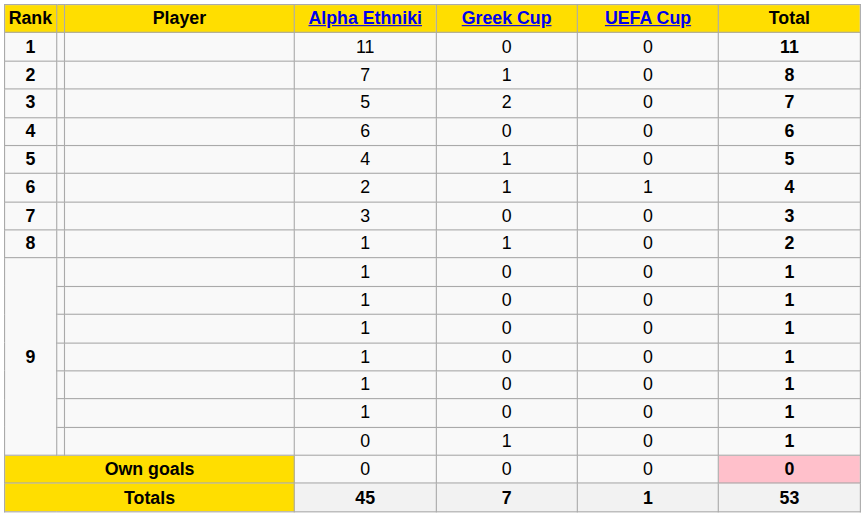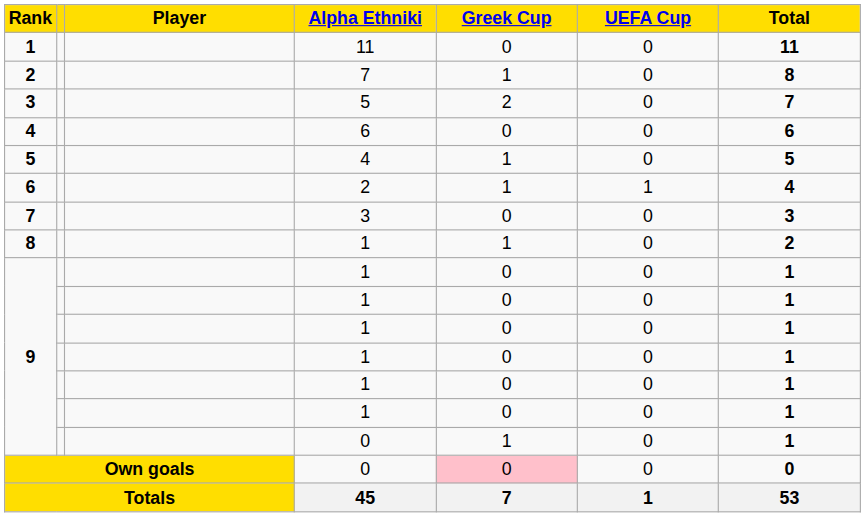Own goals | Greek Cup: no background -> pink background
Own goals | Total: pink background -> no background
